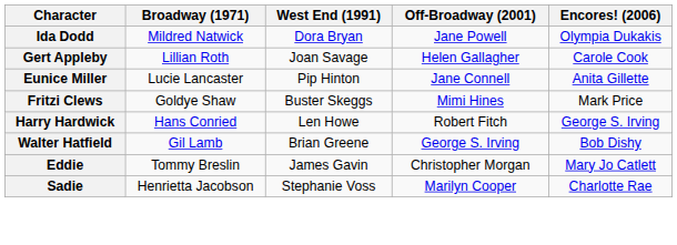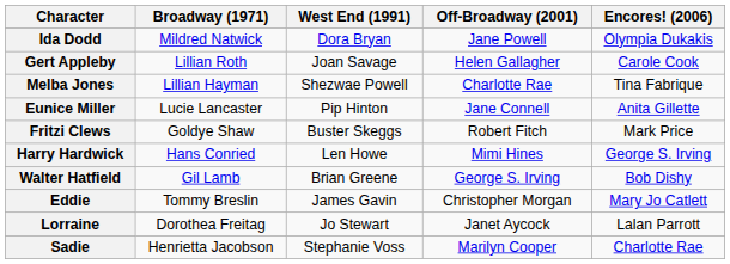+ row: Melba Jones | Lillian Hayman | Shezwae Powell | Charlotte Rae | Tina Fabrique
Fritzi Clews | Off-Broadway (2001): Mimi Hines -> Robert Fitch
Harry Hardwick | Off-Broadway (2001): Robert Fitch -> Mimi Hines
+ row: Lorraine | Dorothea Freitag | Jo Stewart | Janet Aycock | Lalan Parrott
